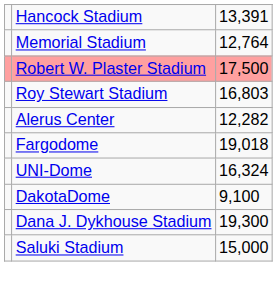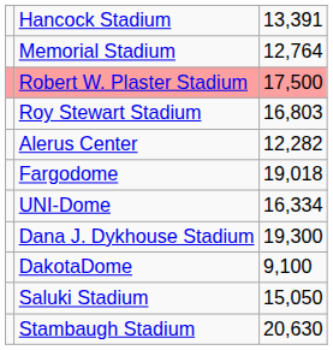UNI-Dome | column 3: 16,324 -> 16,334
rows swapped: DakotaDome <-> Dana J. Dykhouse Stadium
Saluki Stadium | column 3: 15,000 -> 15,050
+ row: Stambaugh Stadium | 20,630
